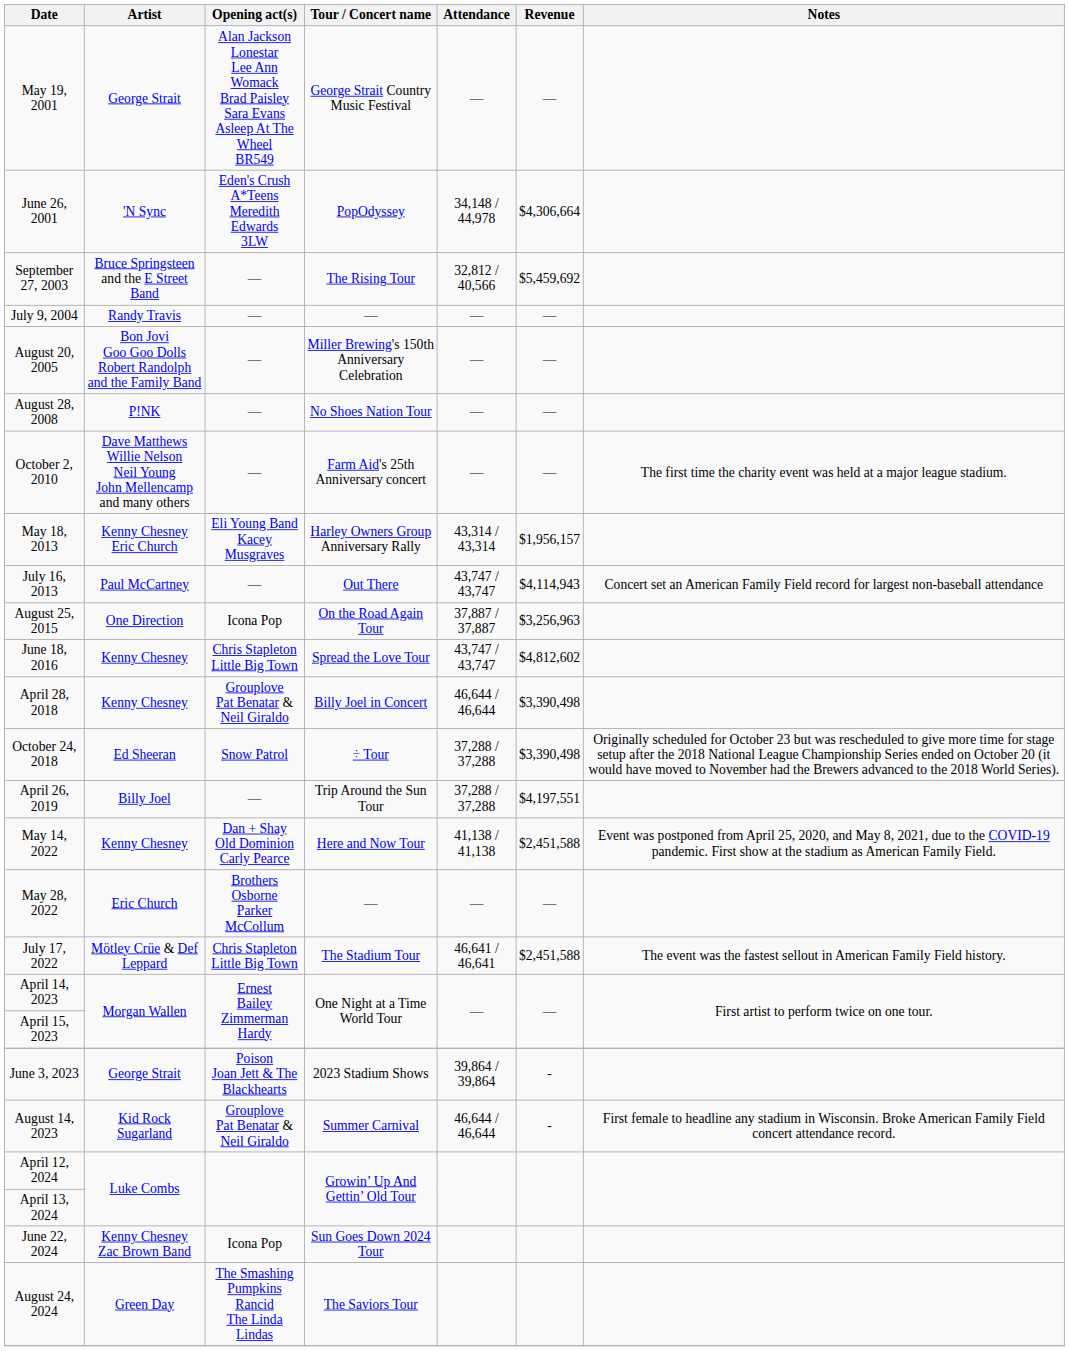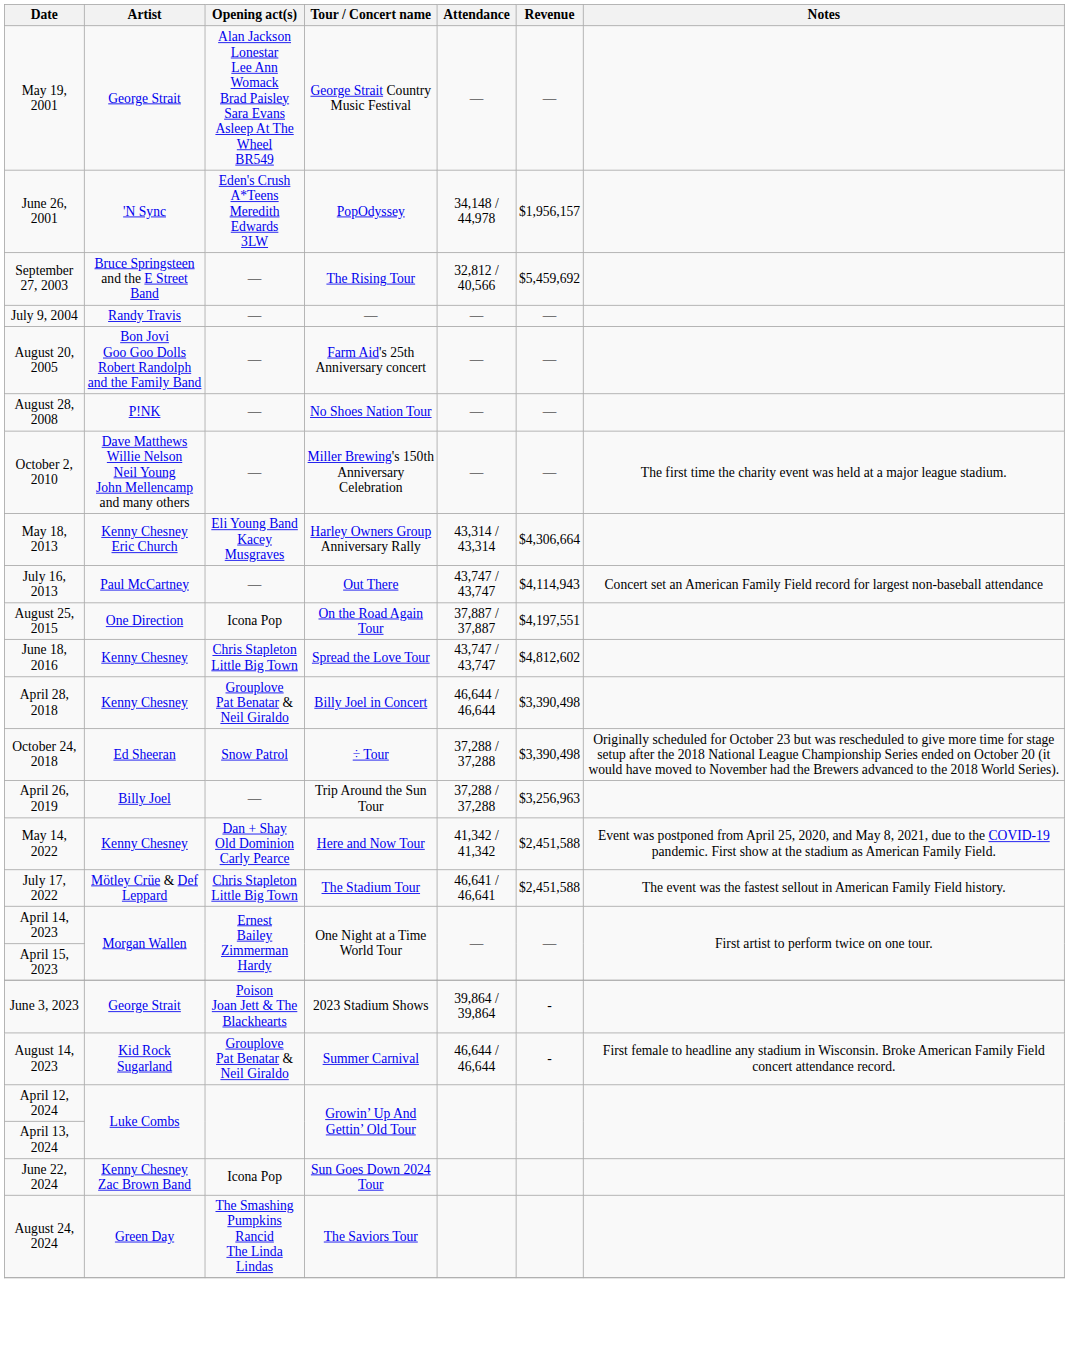June 26, 2001 | Revenue: $4,306,664 -> $1,956,157
August 20, 2005 | Tour / Concert name: Miller Brewing's 150th Anniversary Celebration -> Farm Aid's 25th Anniversary concert
October 2, 2010 | Tour / Concert name: Farm Aid's 25th Anniversary concert -> Miller Brewing's 150th Anniversary Celebration
May 18, 2013 | Revenue: $1,956,157 -> $4,306,664
August 25, 2015 | Revenue: $3,256,963 -> $4,197,551
April 26, 2019 | Revenue: $4,197,551 -> $3,256,963
May 14, 2022 | Attendance: 41,138 / 41,138 -> 41,342 / 41,342
- row: May 28, 2022 | Eric Church | Brothers Osborne Parker McCollum | — | — | —
